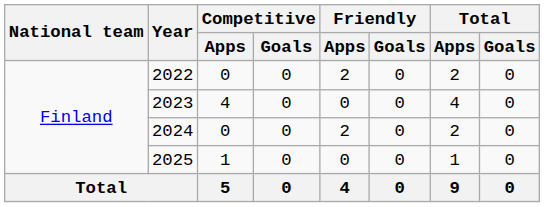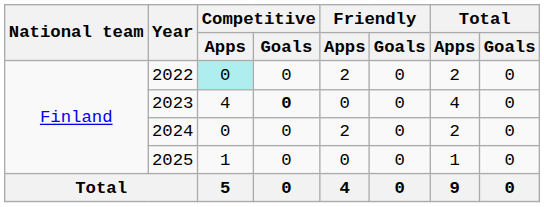2022 | Competitive / Apps: no background -> paleturquoise background
2023 | Competitive / Goals: normal -> bold
